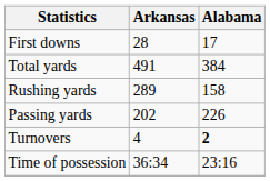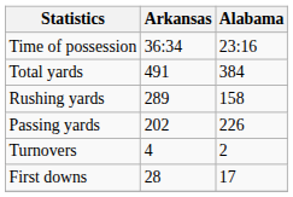rows swapped: First downs <-> Time of possession
Turnovers | Alabama: bold -> normal
